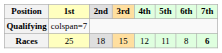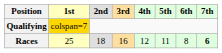Qualifying | 1st: no background -> gold background
Races | 3rd: 15 -> 16
